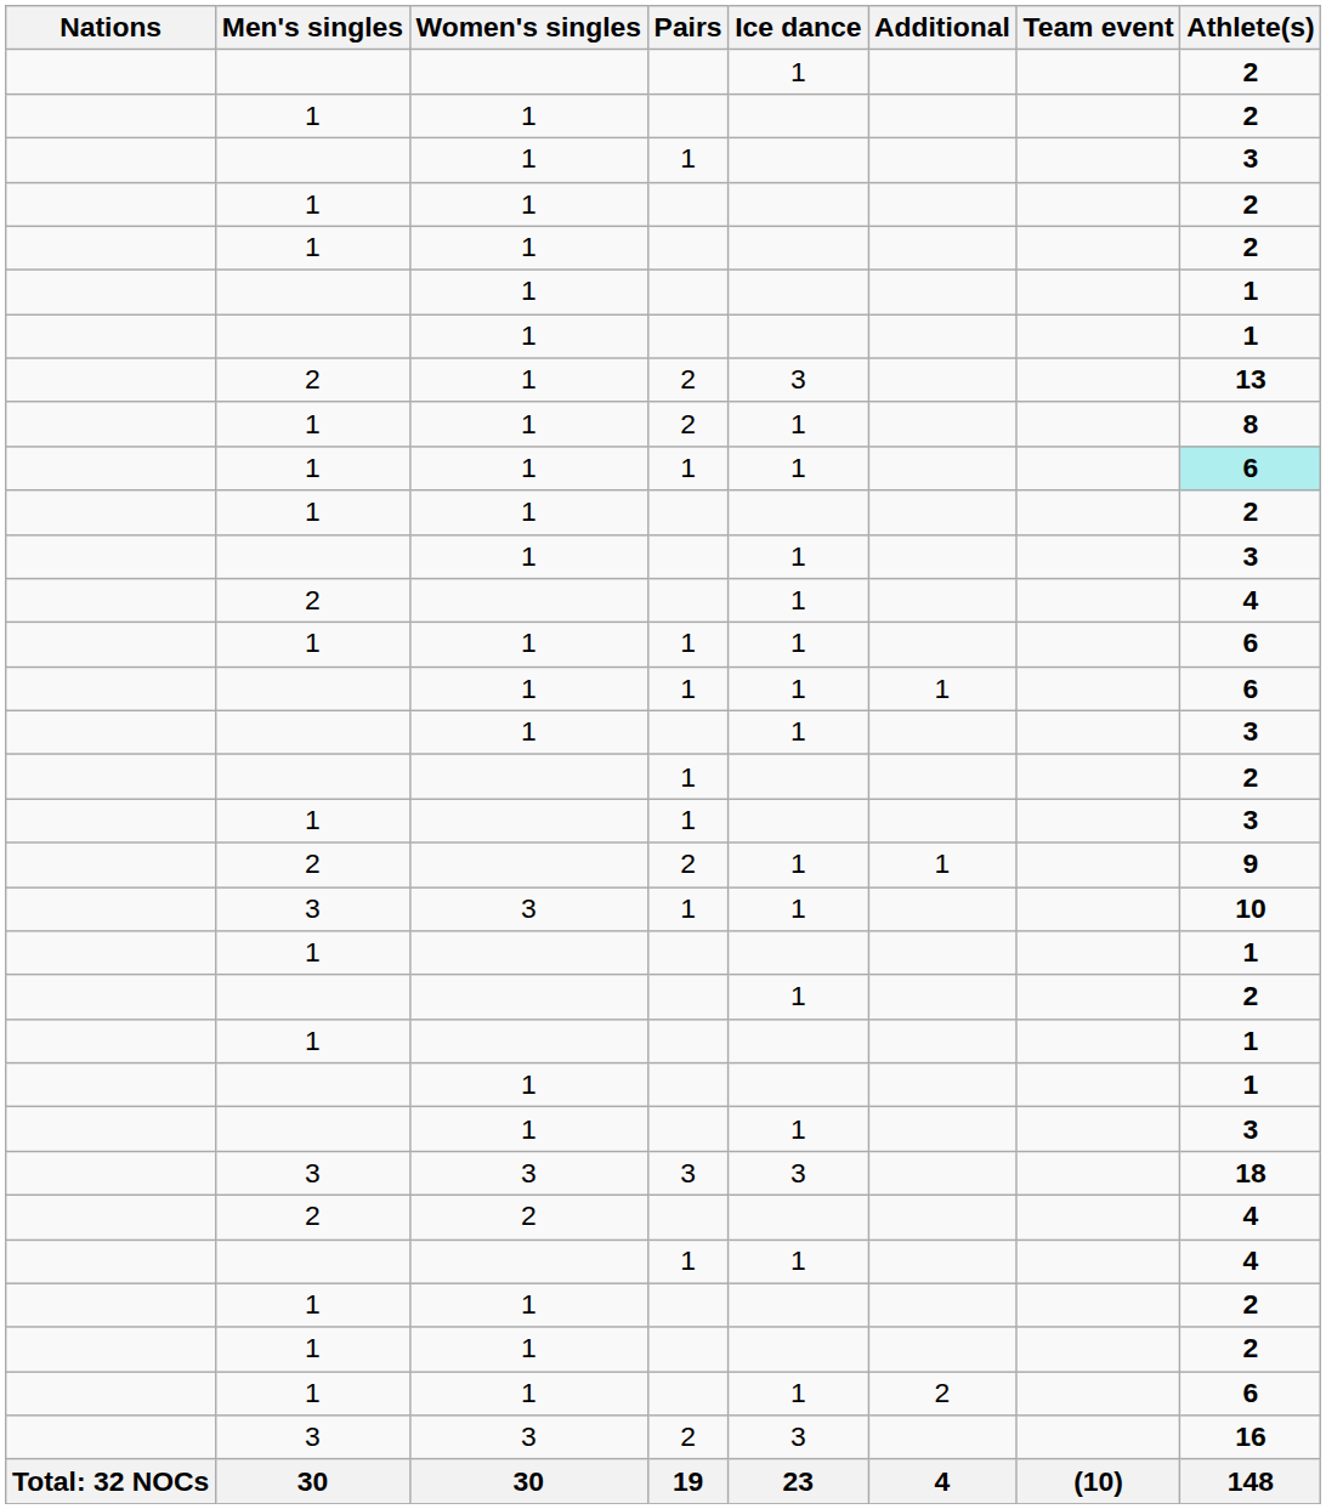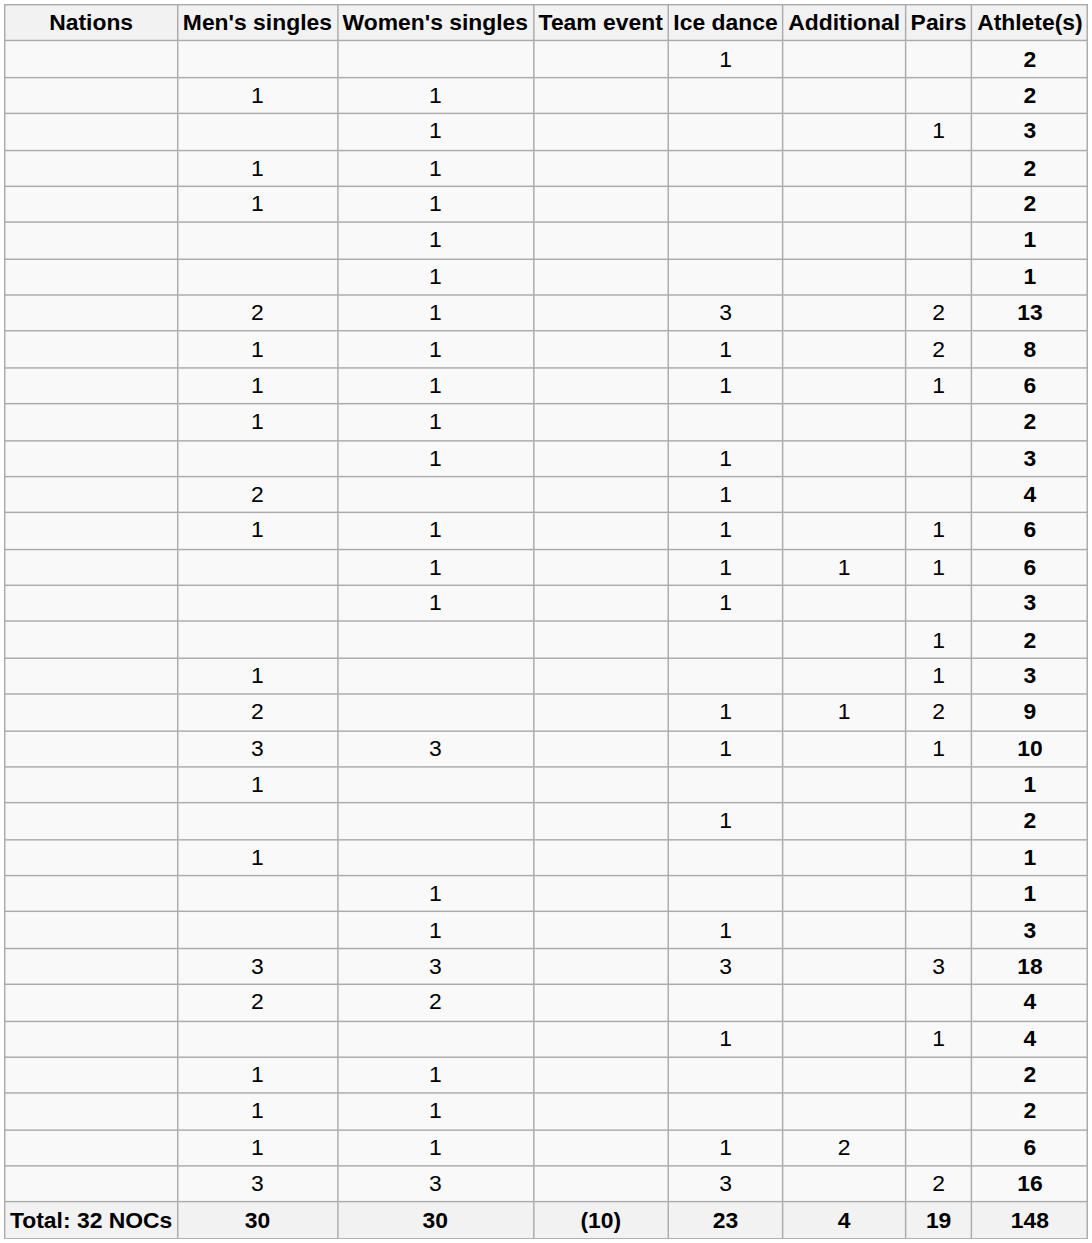columns swapped: Pairs <-> Team event
row 11 | Athlete(s): paleturquoise background -> no background
